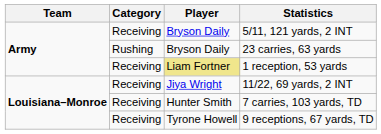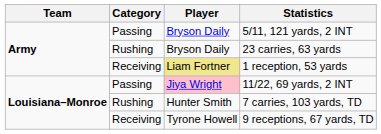5/11, 121 yards, 2 INT | Category: Receiving -> Passing
11/22, 69 yards, 2 INT | Category: Receiving -> Passing
11/22, 69 yards, 2 INT | Player: no background -> pink background
7 carries, 103 yards, TD | Category: Receiving -> Rushing
